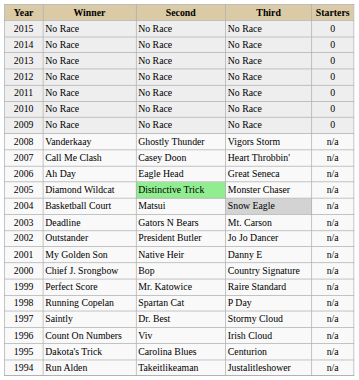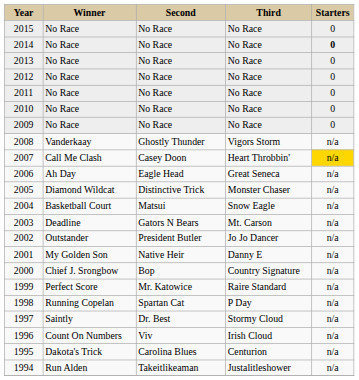2014 | column 5: normal -> bold
2007 | column 5: no background -> gold background
2005 | column 3: lightgreen background -> no background
2004 | column 4: lightgrey background -> no background
